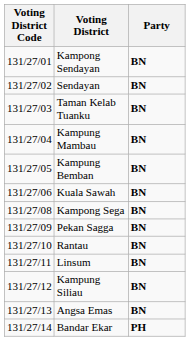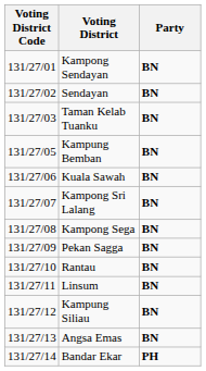- row: 131/27/04 | Kampung Mambau | BN
+ row: 131/27/07 | Kampong Sri Lalang | BN
